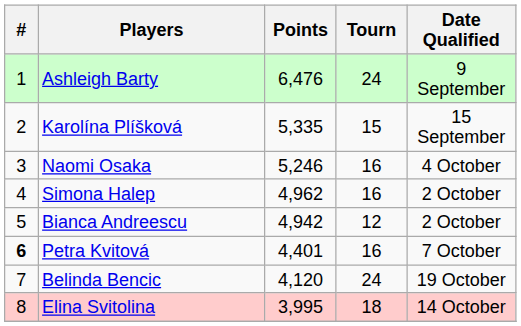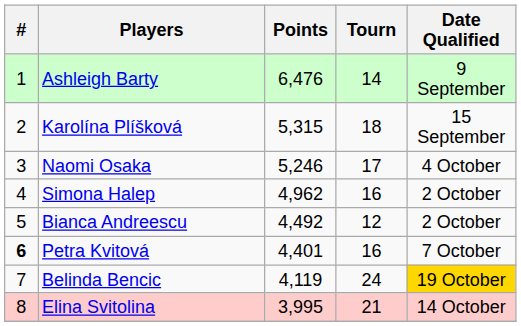Ashleigh Barty | Tourn: 24 -> 14
Karolína Plíšková | Points: 5,335 -> 5,315
Karolína Plíšková | Tourn: 15 -> 18
Naomi Osaka | Tourn: 16 -> 17
Bianca Andreescu | Points: 4,942 -> 4,492
Belinda Bencic | Points: 4,120 -> 4,119
Belinda Bencic | Date Qualified: no background -> gold background
Elina Svitolina | Tourn: 18 -> 21
